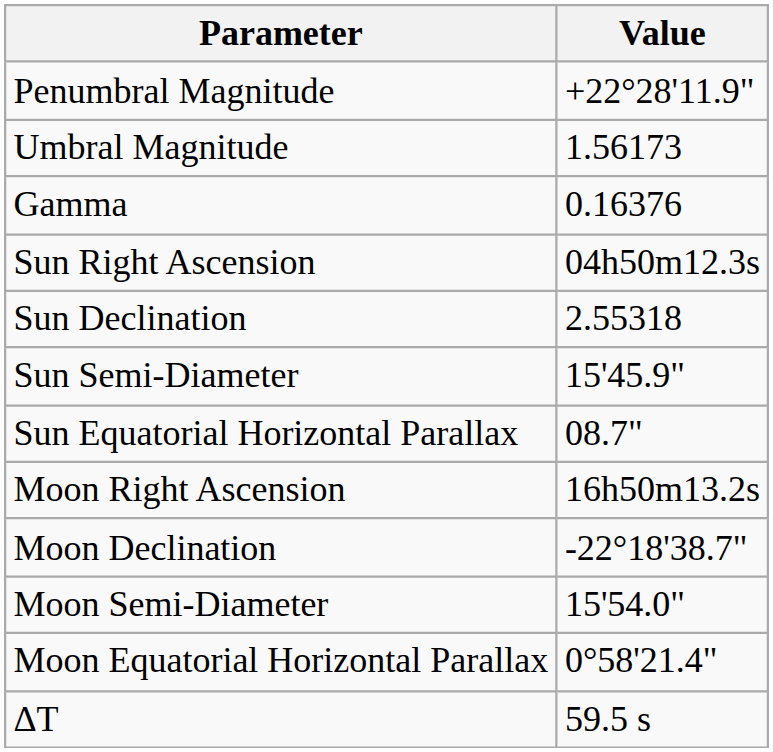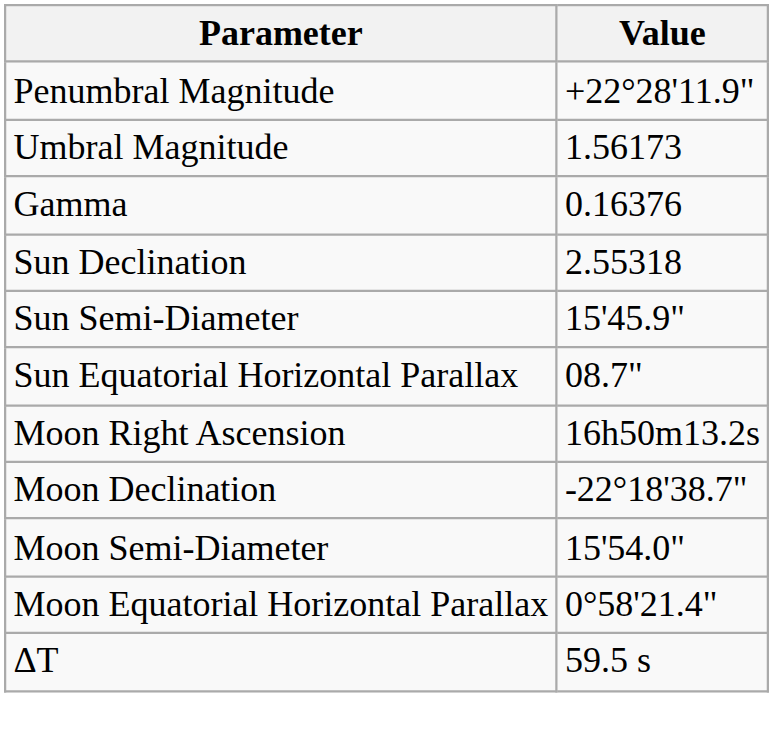- row: Sun Right Ascension | 04h50m12.3s
